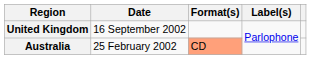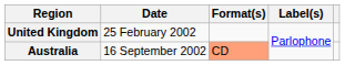United Kingdom | Date: 16 September 2002 -> 25 February 2002
Australia | Date: 25 February 2002 -> 16 September 2002
